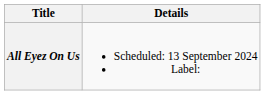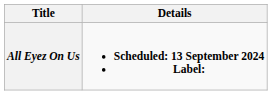row 2 | Details: normal -> bold
